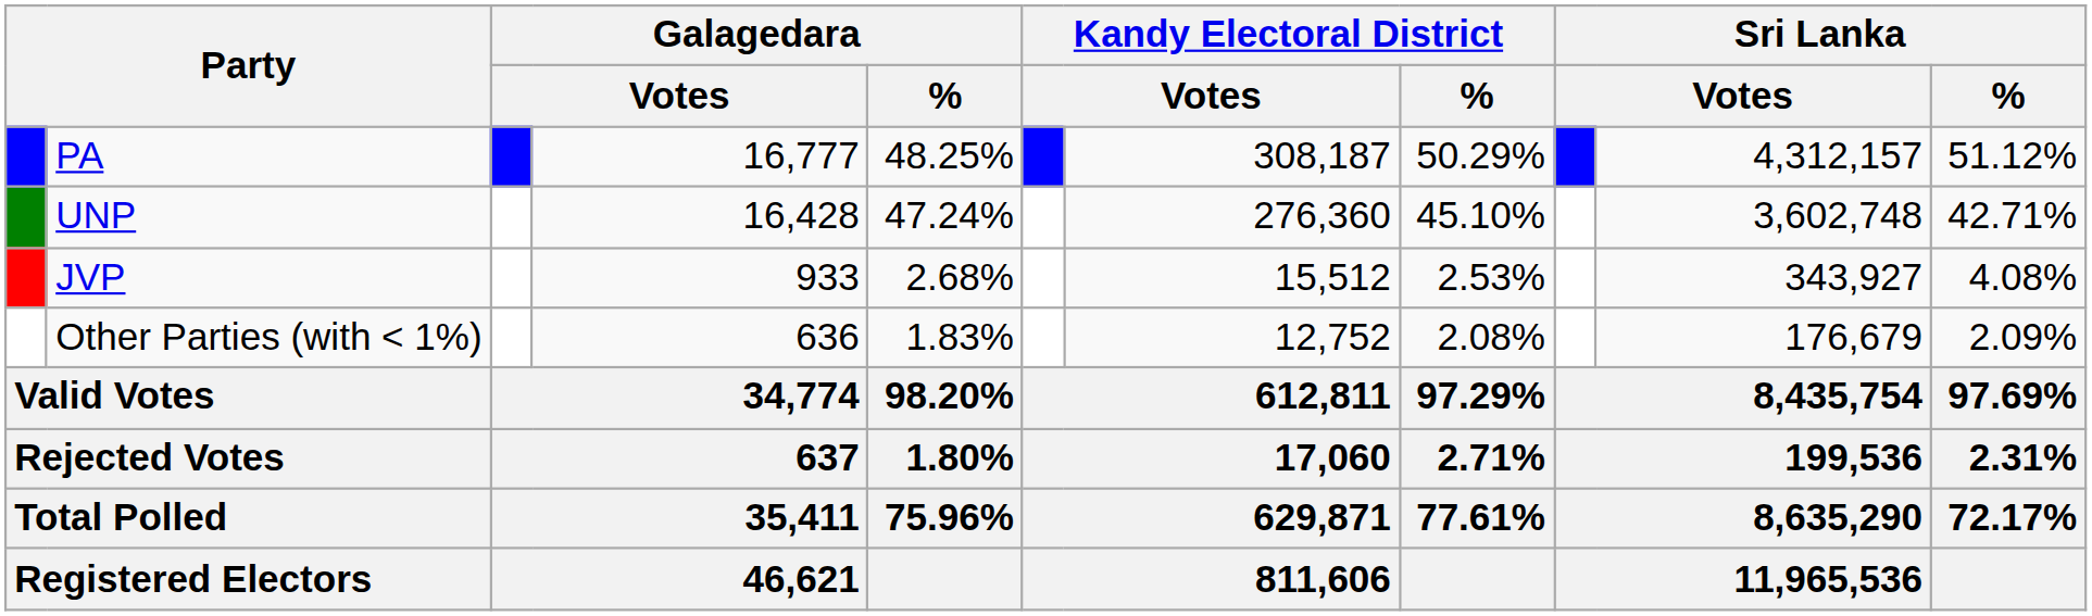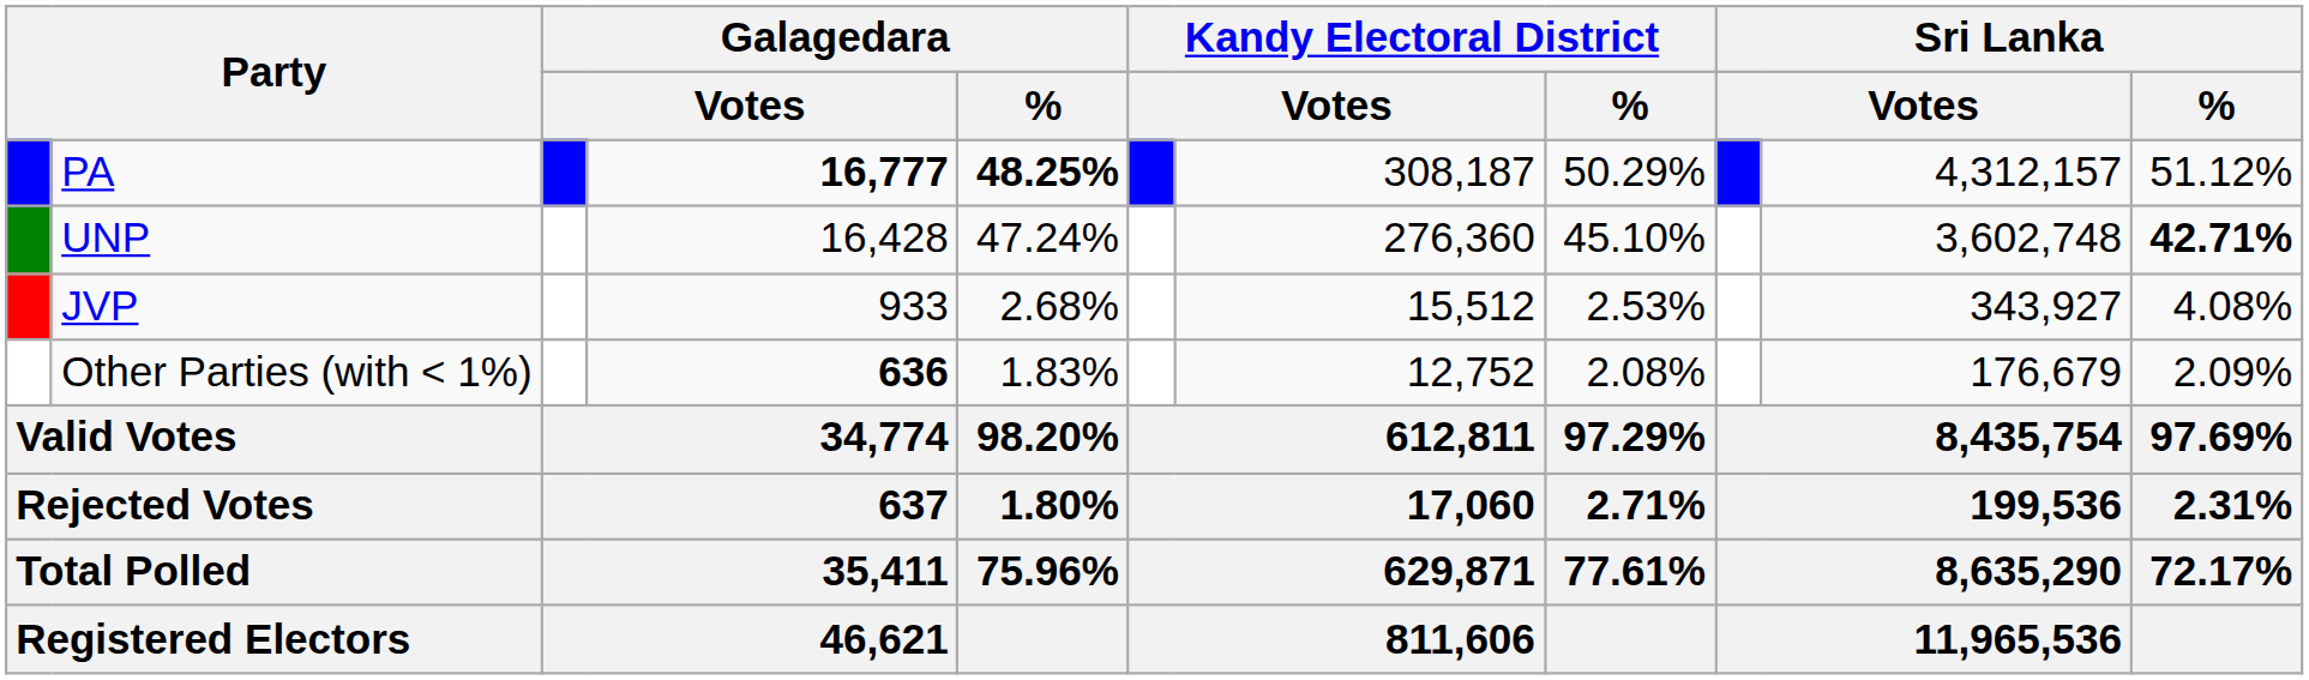PA | column 4: normal -> bold
PA | Galagedara / %: normal -> bold
UNP | Sri Lanka / %: normal -> bold
Other Parties (with < 1%) | column 4: normal -> bold
